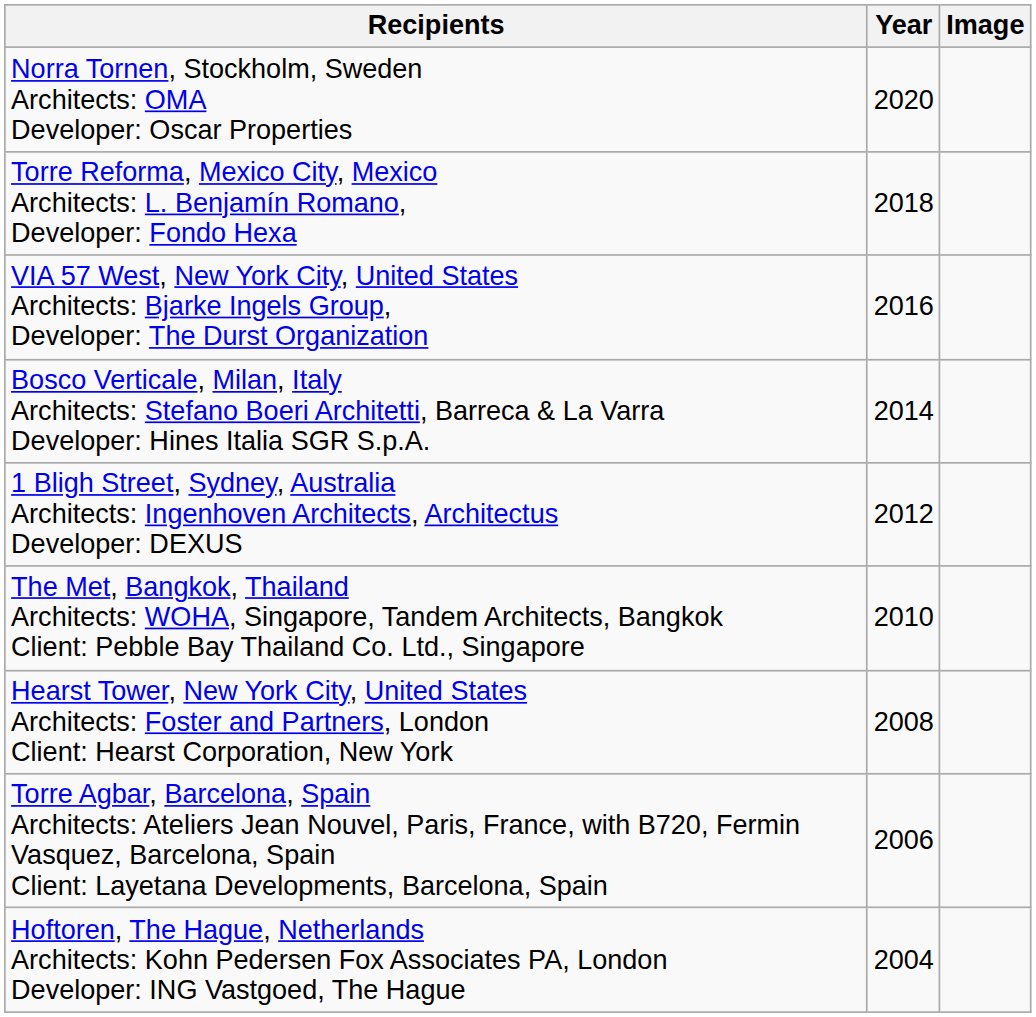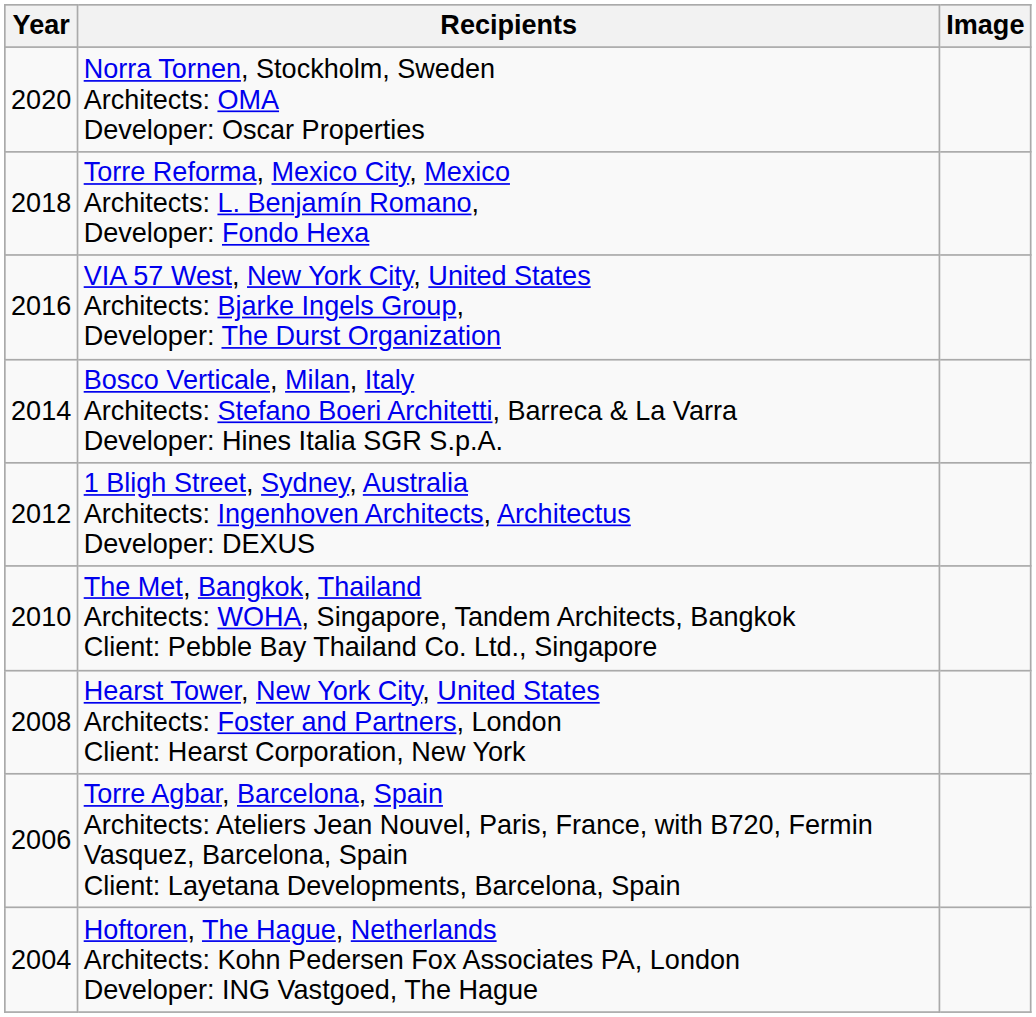columns swapped: Year <-> Recipients
